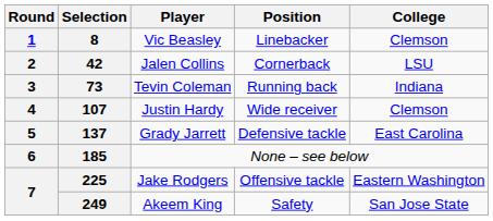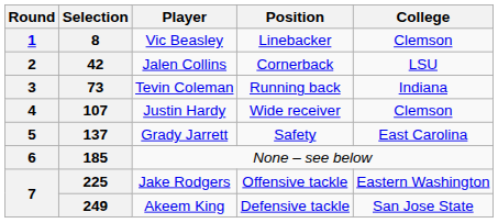137 | Position: Defensive tackle -> Safety
249 | Position: Safety -> Defensive tackle
